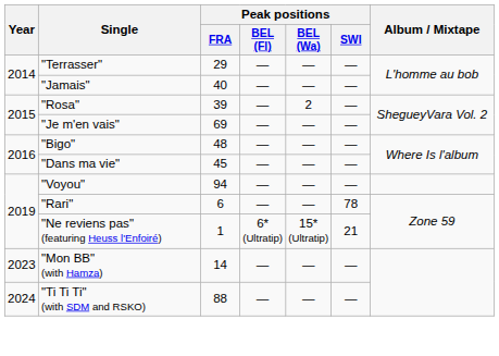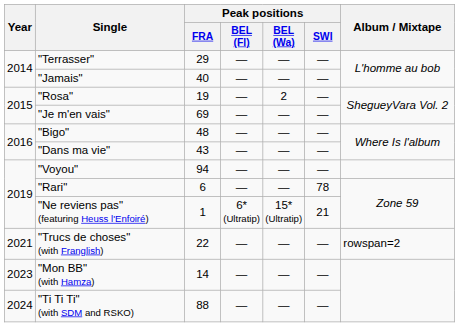"Rosa" | Peak positions / FRA: 39 -> 19
"Dans ma vie" | Peak positions / FRA: 45 -> 43
+ row: 2021 | "Trucs de choses" (with Franglish) | 22 | — | — | — | rowspan=2
